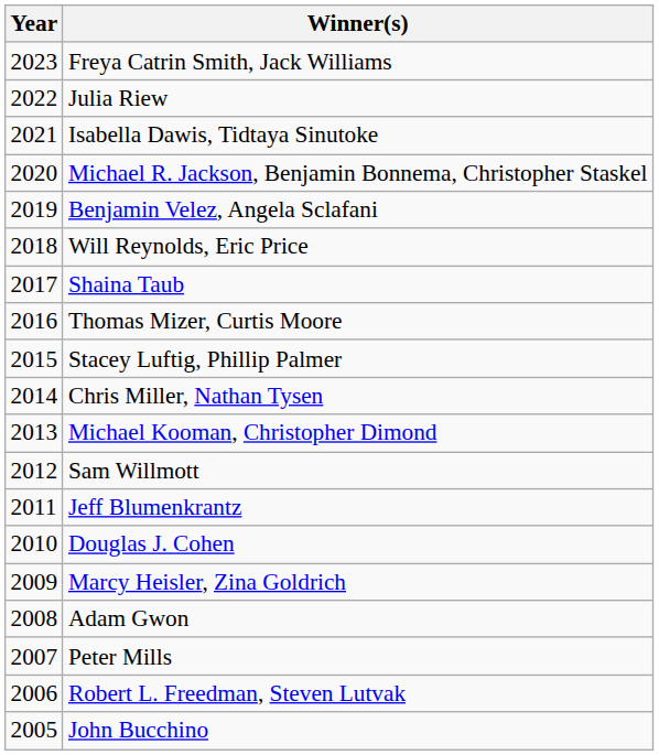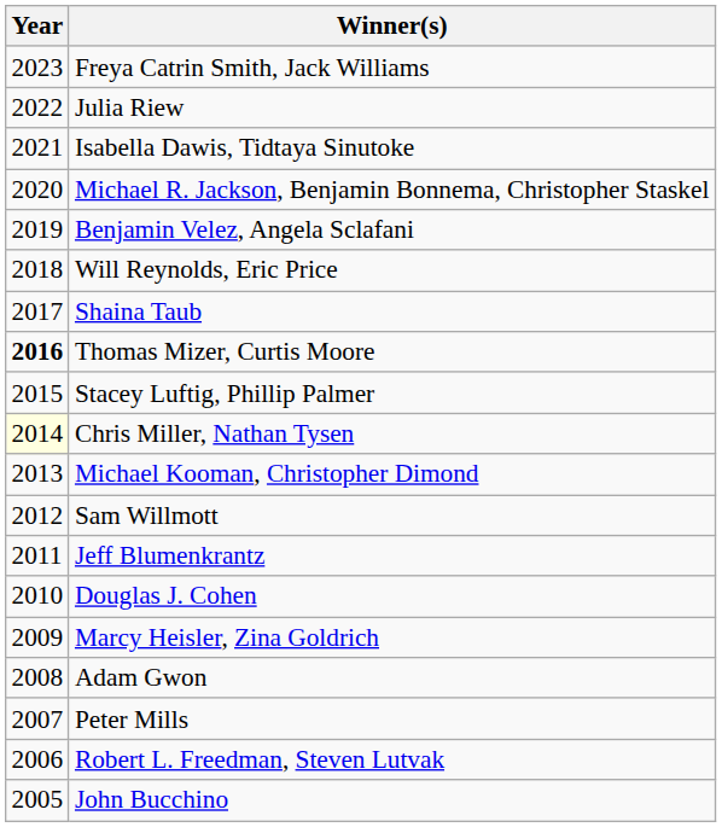Thomas Mizer, Curtis Moore | Year: normal -> bold
Chris Miller, Nathan Tysen | Year: no background -> lightyellow background
